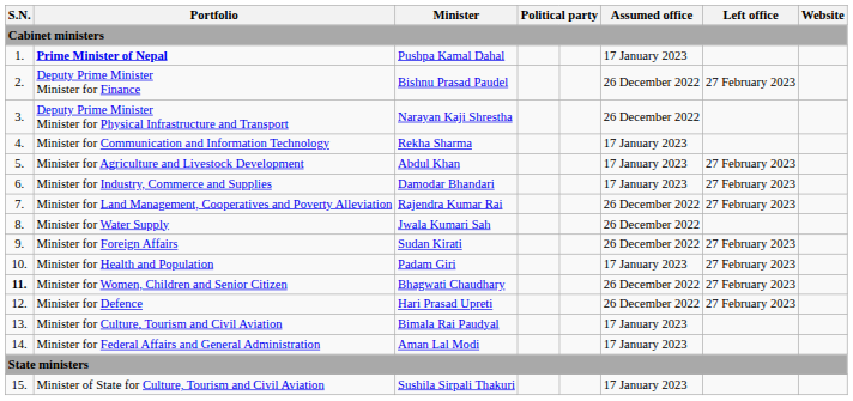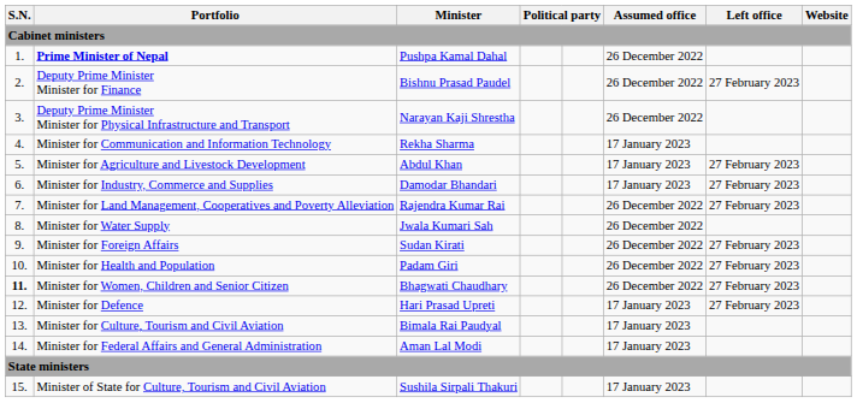Prime Minister of Nepal | Assumed office: 17 January 2023 -> 26 December 2022
Minister for Health and Population | Assumed office: 17 January 2023 -> 26 December 2022
Minister for Defence | Assumed office: 26 December 2022 -> 17 January 2023
